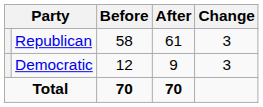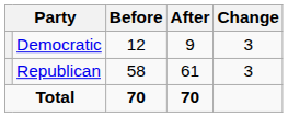rows swapped: Republican <-> Democratic
